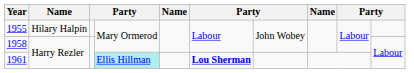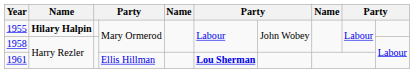1955 | column 2: normal -> bold
1961 | column 4: paleturquoise background -> no background
